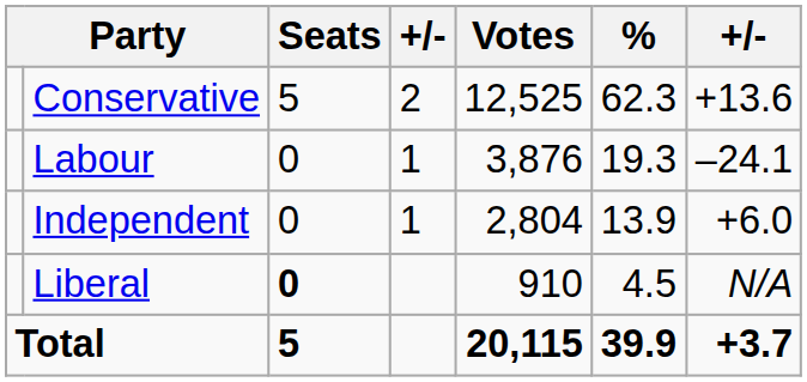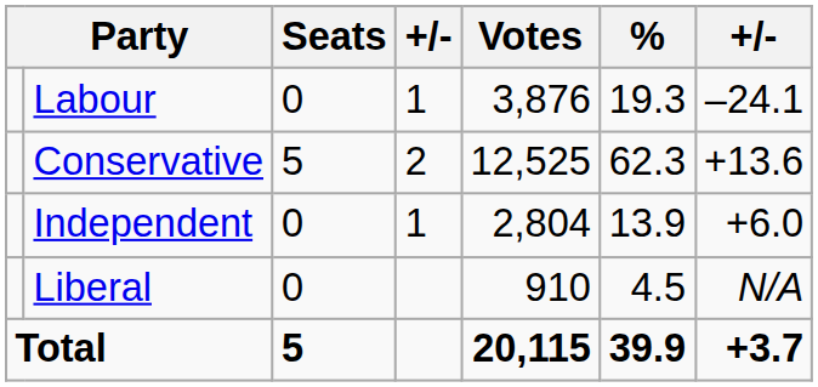rows swapped: Conservative <-> Labour
Liberal | Seats: bold -> normal
